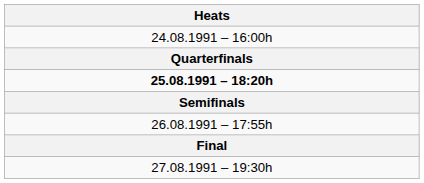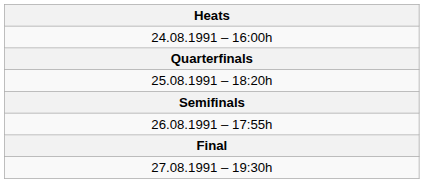row 4 | column 1: bold -> normal
